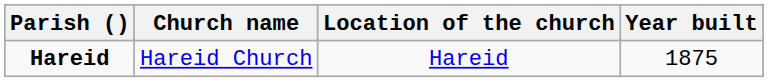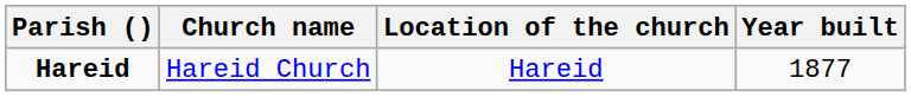row 2 | Year built: 1875 -> 1877
